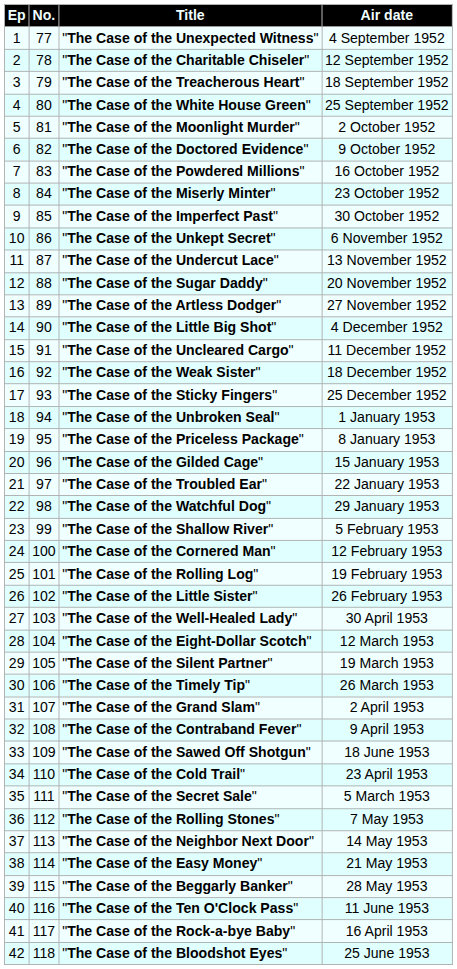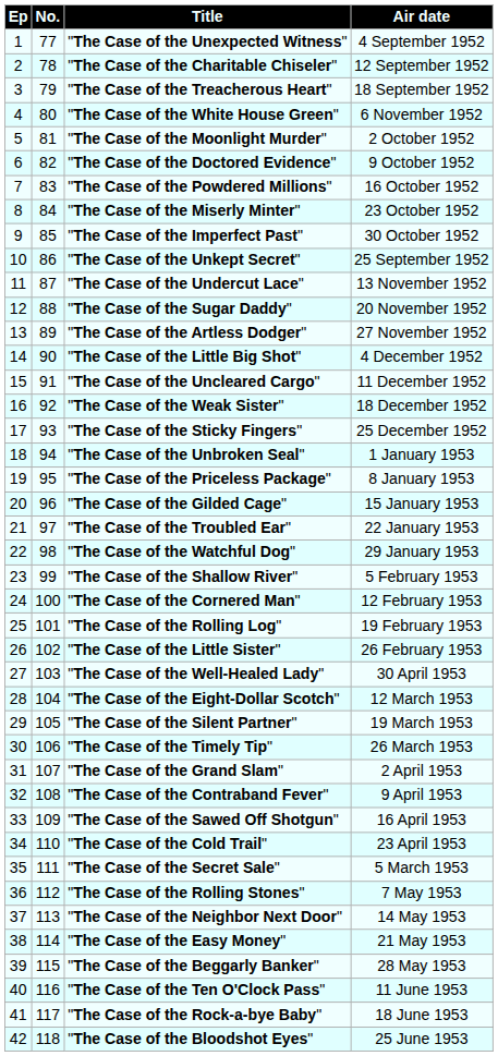"The Case of the White House Green" | Air date: 25 September 1952 -> 6 November 1952
"The Case of the Unkept Secret" | Air date: 6 November 1952 -> 25 September 1952
"The Case of the Sawed Off Shotgun" | Air date: 18 June 1953 -> 16 April 1953
"The Case of the Rock-a-bye Baby" | Air date: 16 April 1953 -> 18 June 1953
